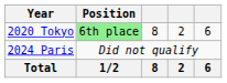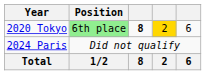2020 Tokyo | column 3: normal -> bold
2020 Tokyo | column 4: no background -> gold background
